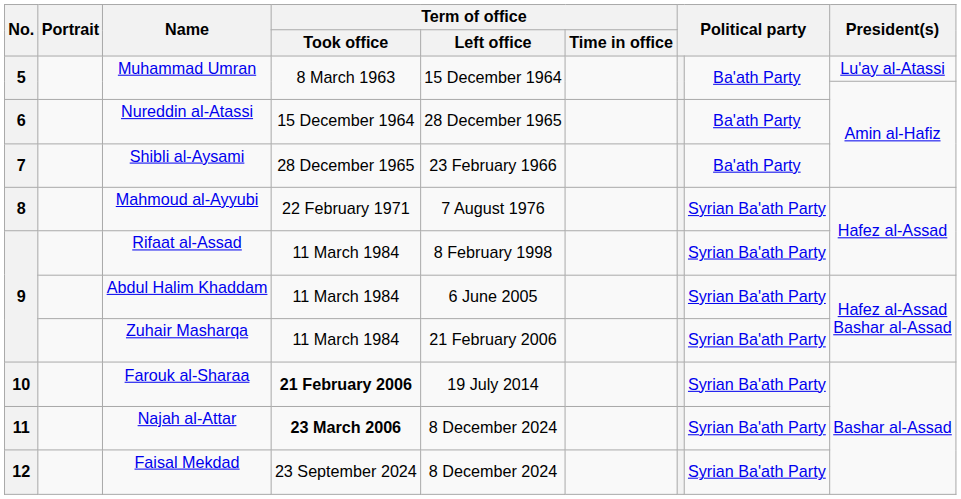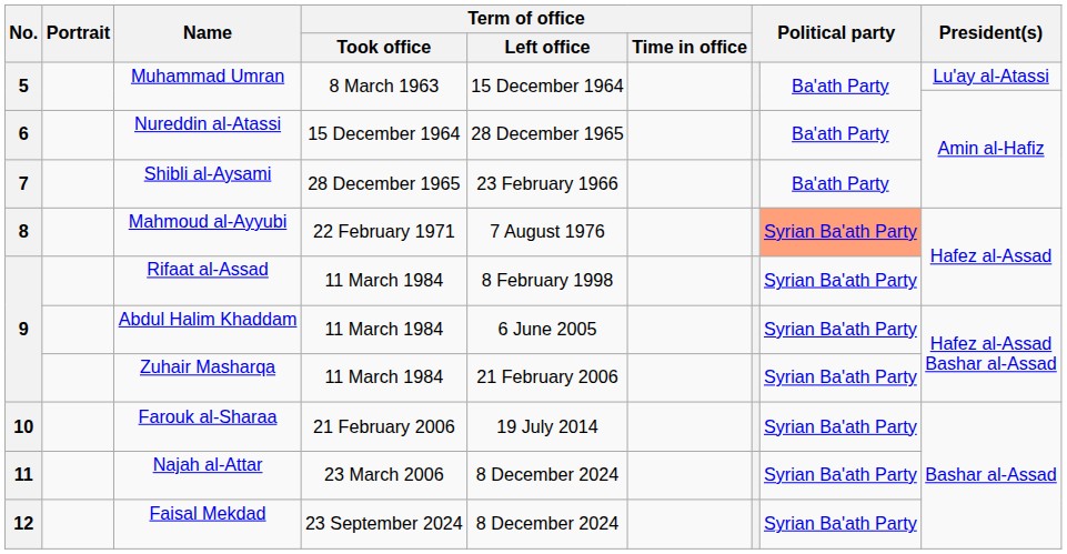Mahmoud al-Ayyubi | column 8: no background -> lightsalmon background
Farouk al-Sharaa | Term of office / Took office: bold -> normal
Najah al-Attar | Term of office / Took office: bold -> normal
